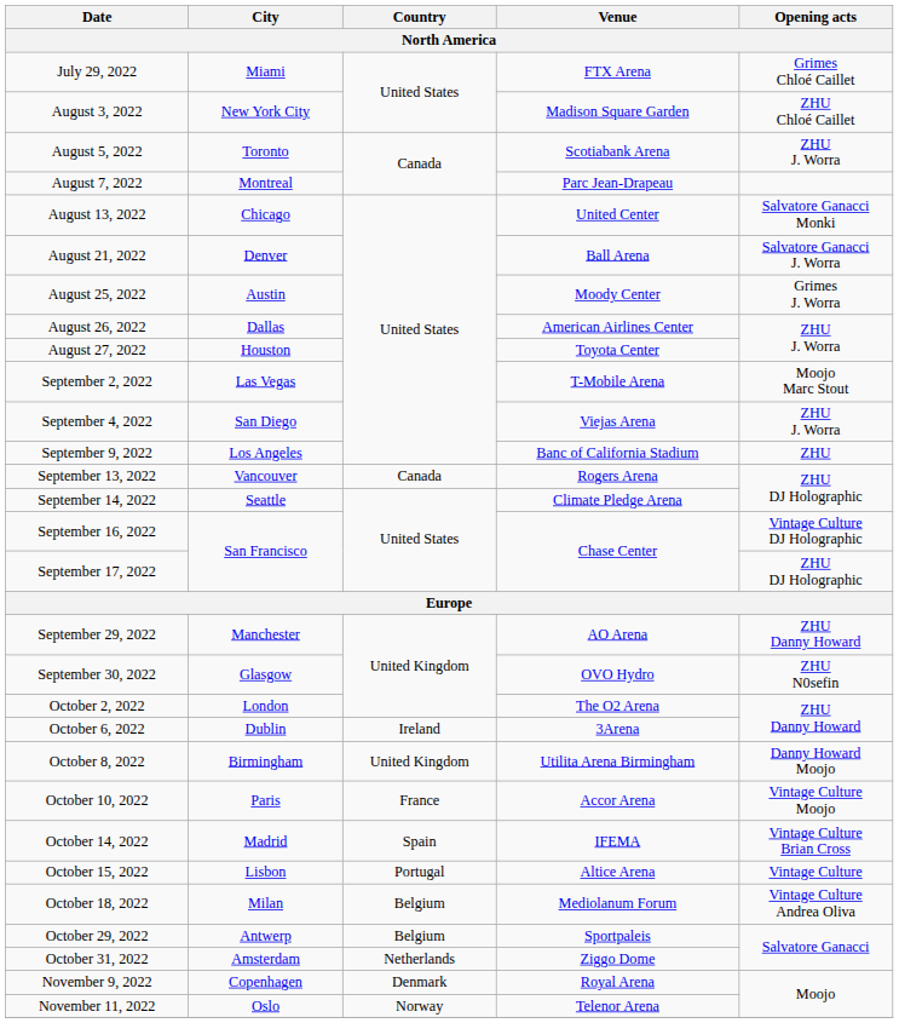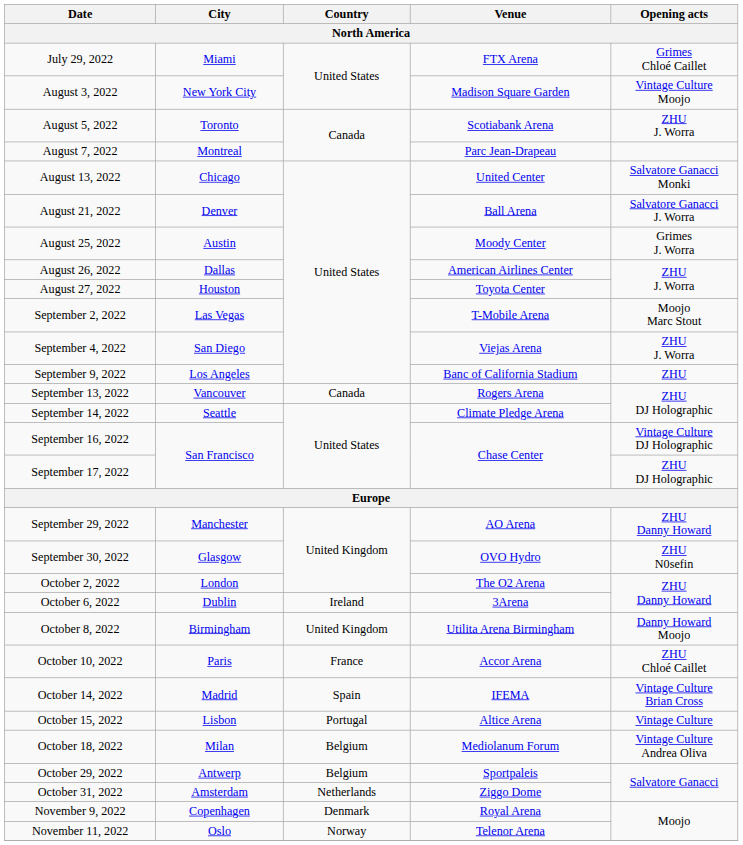August 3, 2022 | Opening acts: ZHU Chloé Caillet -> Vintage Culture Moojo
October 10, 2022 | Opening acts: Vintage Culture Moojo -> ZHU Chloé Caillet
